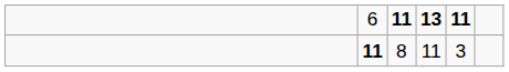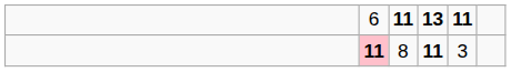row 2 | column 2: no background -> pink background
row 2 | column 4: normal -> bold
